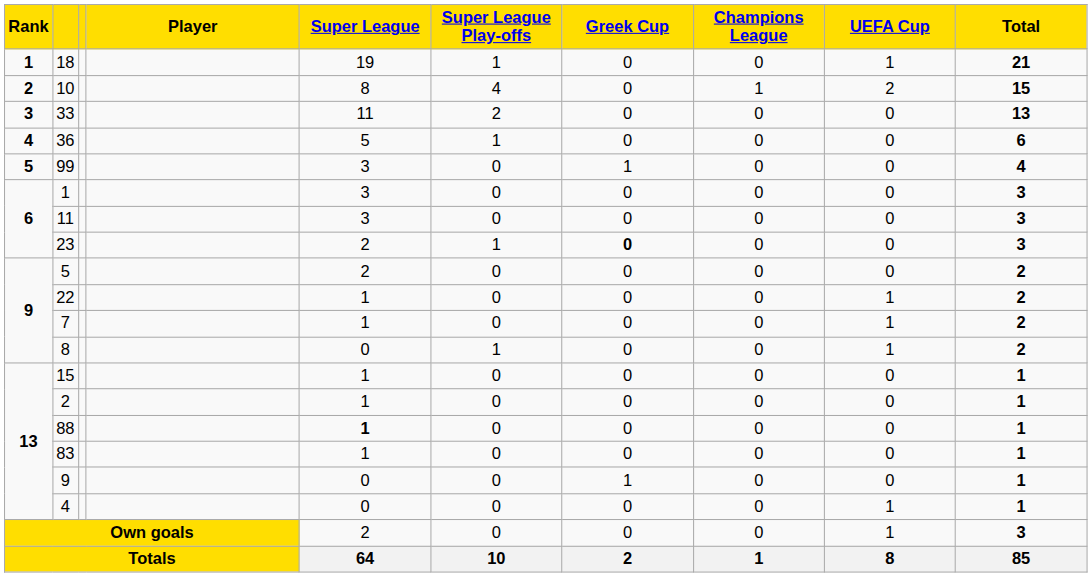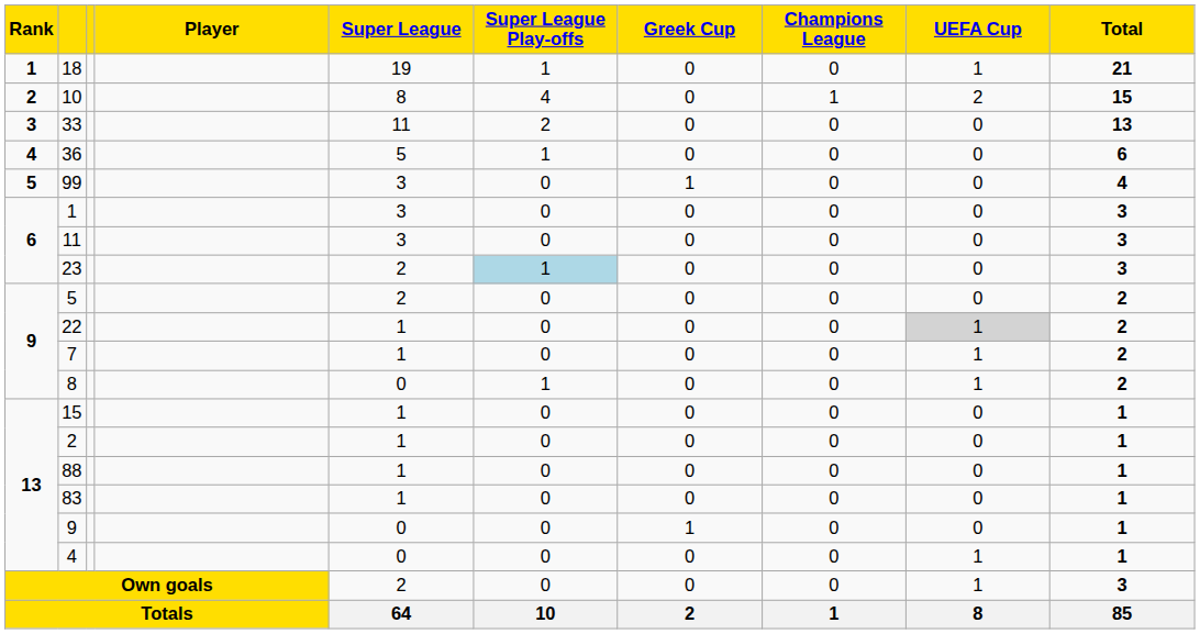23 | Super League Play-offs: no background -> lightblue background
23 | Greek Cup: bold -> normal
22 | UEFA Cup: no background -> lightgrey background
88 | Super League: bold -> normal
